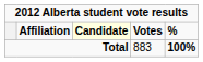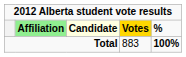row 2 | column 2: no background -> lightgreen background
row 2 | column 4: no background -> gold background
